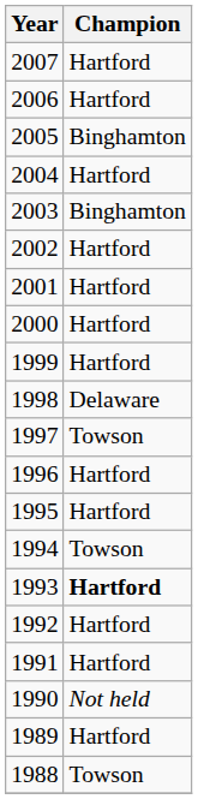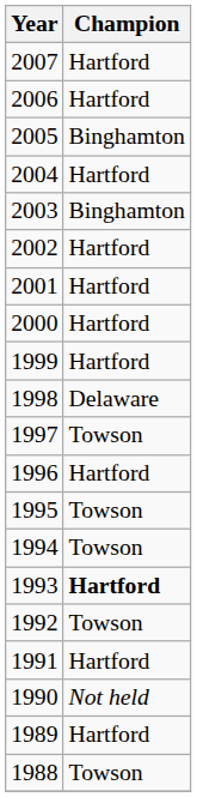1995 | Champion: Hartford -> Towson
1992 | Champion: Hartford -> Towson
